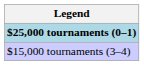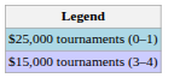row 2 | column 1: bold -> normal
